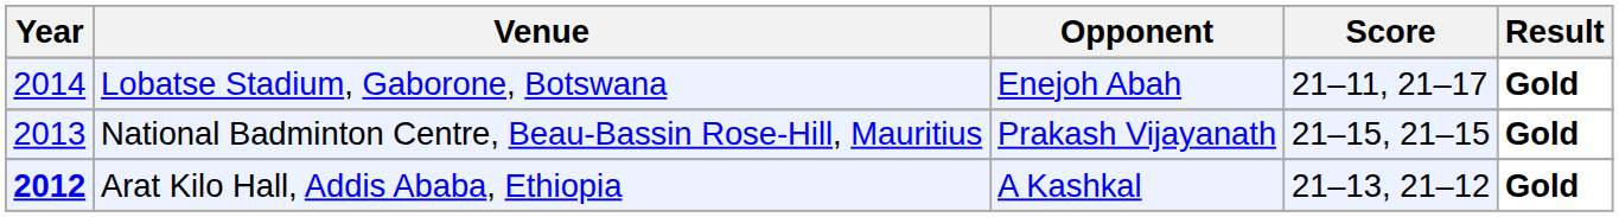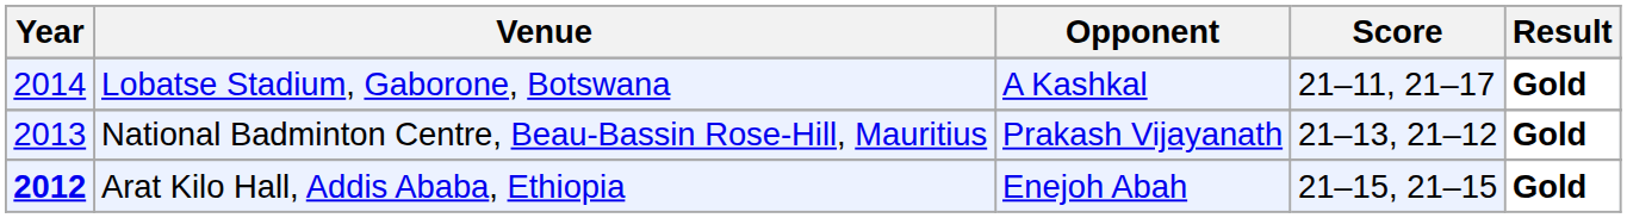Lobatse Stadium, Gaborone, Botswana | Opponent: Enejoh Abah -> A Kashkal
National Badminton Centre, Beau-Bassin Rose-Hill, Mauritius | Score: 21–15, 21–15 -> 21–13, 21–12
Arat Kilo Hall, Addis Ababa, Ethiopia | Opponent: A Kashkal -> Enejoh Abah
Arat Kilo Hall, Addis Ababa, Ethiopia | Score: 21–13, 21–12 -> 21–15, 21–15
